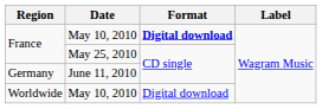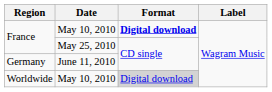Worldwide | Format: no background -> lightgrey background
